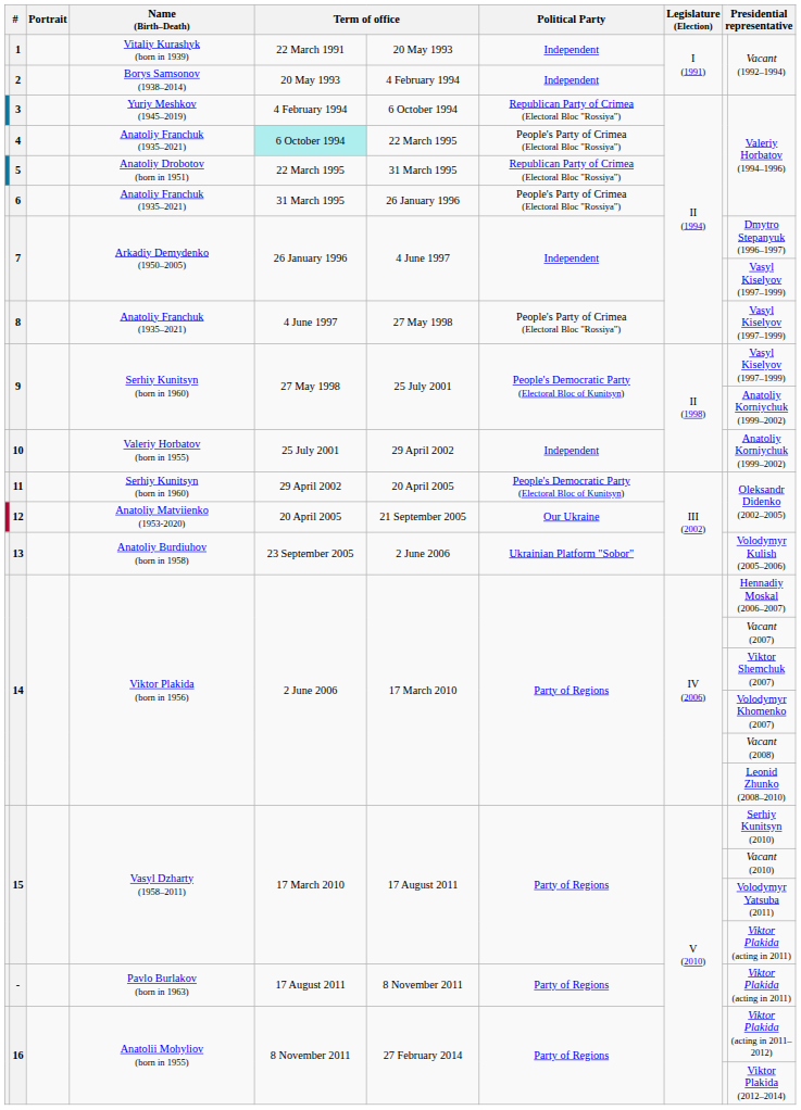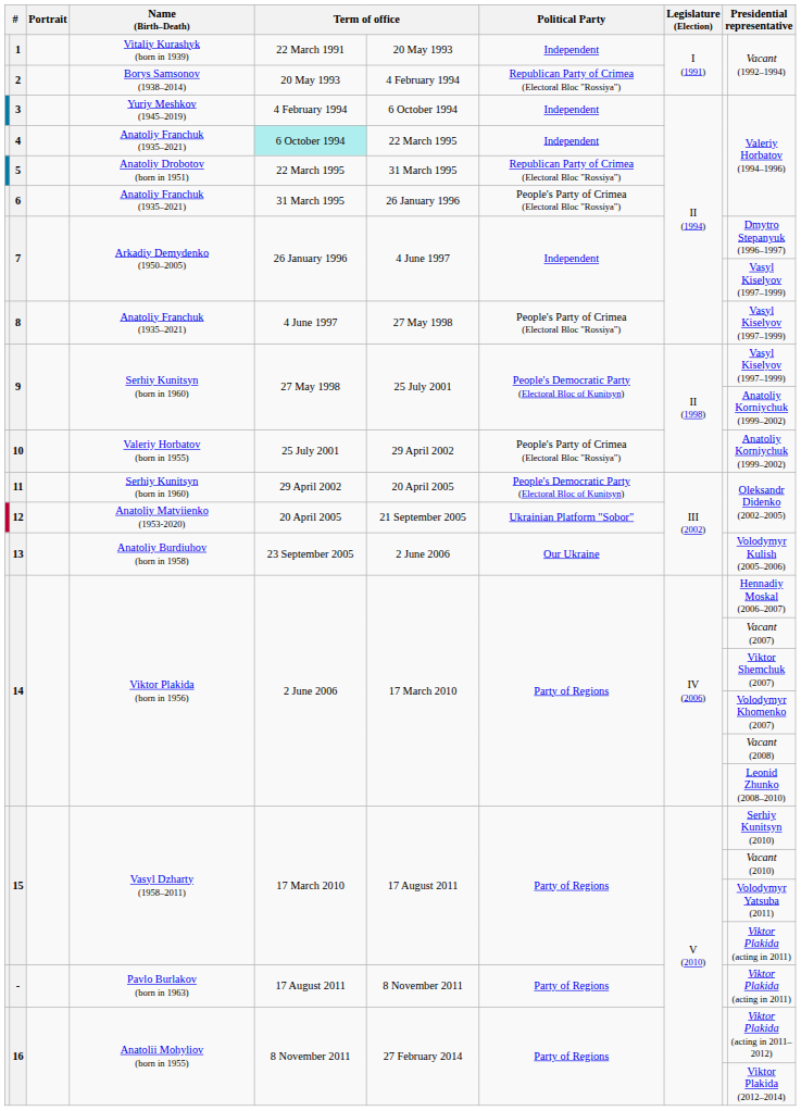2 | Political Party: Independent -> Republican Party of Crimea (Electoral Bloc "Rossiya")
3 | Political Party: Republican Party of Crimea (Electoral Bloc "Rossiya") -> Independent
4 | Political Party: People's Party of Crimea (Electoral Bloc "Rossiya") -> Independent
10 | Political Party: Independent -> People's Party of Crimea (Electoral Bloc "Rossiya")
12 | Political Party: Our Ukraine -> Ukrainian Platform "Sobor"
13 | Political Party: Ukrainian Platform "Sobor" -> Our Ukraine
